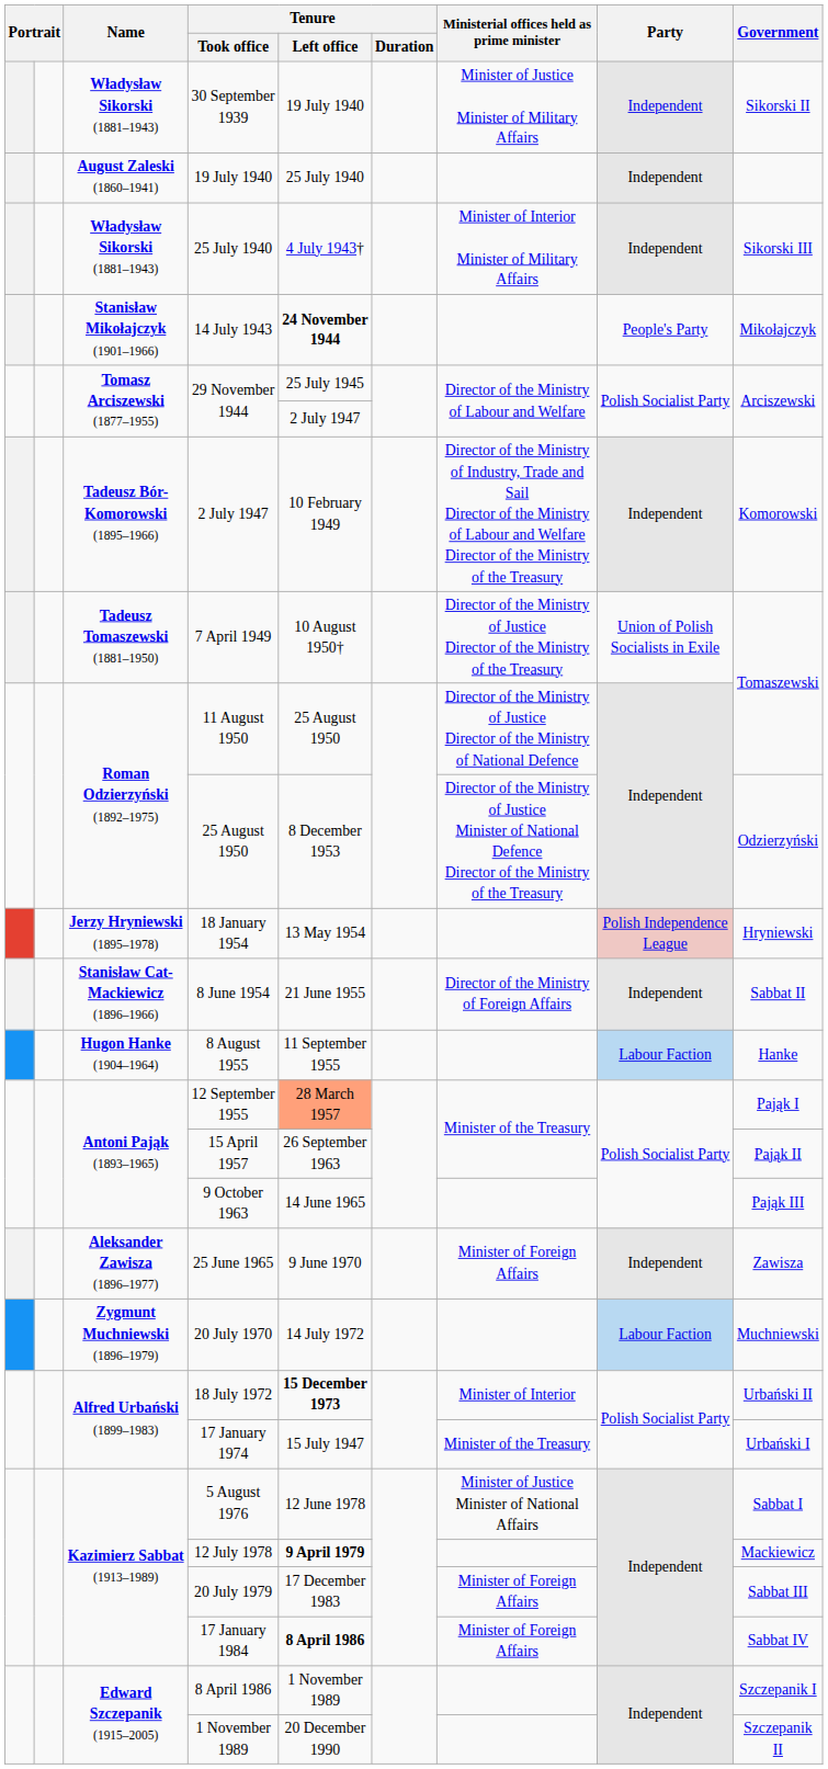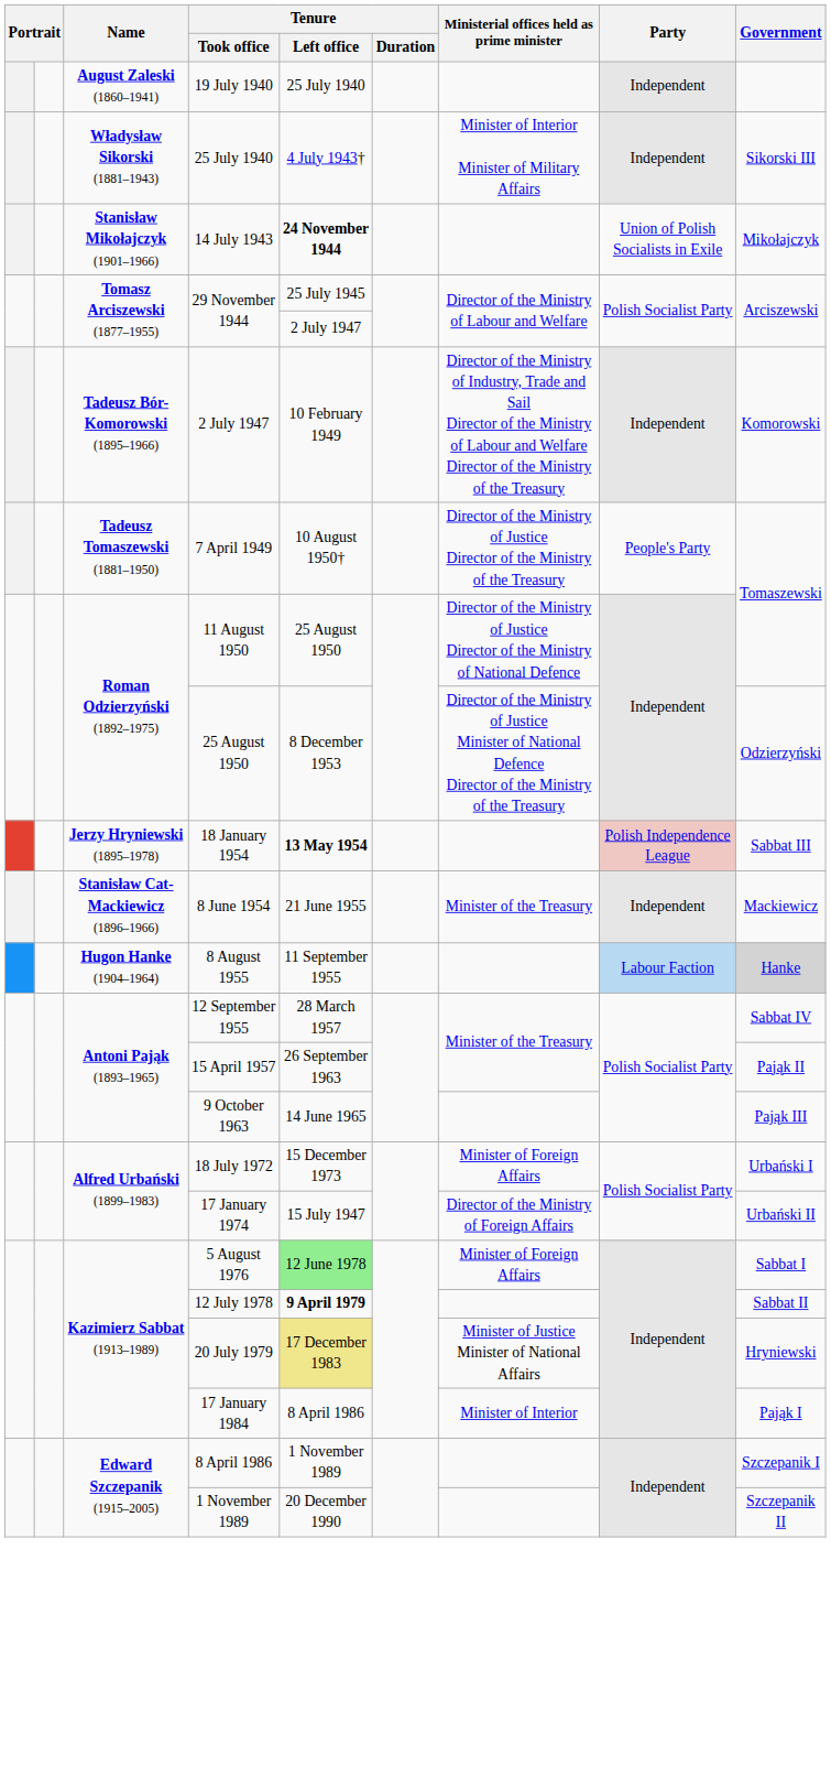- row: Władysław Sikorski (1881–1943) | 30 September 1939 | 19 July 1940 | Minister of Justice Minister of Military Affairs | Independent | Sikorski II
14 July 1943 | Party: People's Party -> Union of Polish Socialists in Exile
7 April 1949 | Party: Union of Polish Socialists in Exile -> People's Party
18 January 1954 | Tenure / Left office: normal -> bold
18 January 1954 | Government: Hryniewski -> Sabbat III
8 June 1954 | Ministerial offices held as prime minister: Director of the Ministry of Foreign Affairs -> Minister of the Treasury
8 June 1954 | Government: Sabbat II -> Mackiewicz
8 August 1955 | Government: no background -> lightgrey background
12 September 1955 | Tenure / Left office: lightsalmon background -> no background
12 September 1955 | Government: Pająk I -> Sabbat IV
- row: Aleksander Zawisza (1896–1977) | 25 June 1965 | 9 June 1970 | Minister of Foreign Affairs | Independent | Zawisza
- row: Zygmunt Muchniewski (1896–1979) | 20 July 1970 | 14 July 1972 | Labour Faction | Muchniewski
18 July 1972 | Tenure / Left office: bold -> normal
18 July 1972 | Ministerial offices held as prime minister: Minister of Interior -> Minister of Foreign Affairs
18 July 1972 | Government: Urbański II -> Urbański I
17 January 1974 | Ministerial offices held as prime minister: Minister of the Treasury -> Director of the Ministry of Foreign Affairs
17 January 1974 | Government: Urbański I -> Urbański II
5 August 1976 | Tenure / Left office: no background -> lightgreen background
5 August 1976 | Ministerial offices held as prime minister: Minister of Justice Minister of National Affairs -> Minister of Foreign Affairs
12 July 1978 | Government: Mackiewicz -> Sabbat II
20 July 1979 | Tenure / Left office: no background -> khaki background
20 July 1979 | Ministerial offices held as prime minister: Minister of Foreign Affairs -> Minister of Justice Minister of National Affairs
20 July 1979 | Government: Sabbat III -> Hryniewski
17 January 1984 | Tenure / Left office: bold -> normal
17 January 1984 | Ministerial offices held as prime minister: Minister of Foreign Affairs -> Minister of Interior
17 January 1984 | Government: Sabbat IV -> Pająk I
